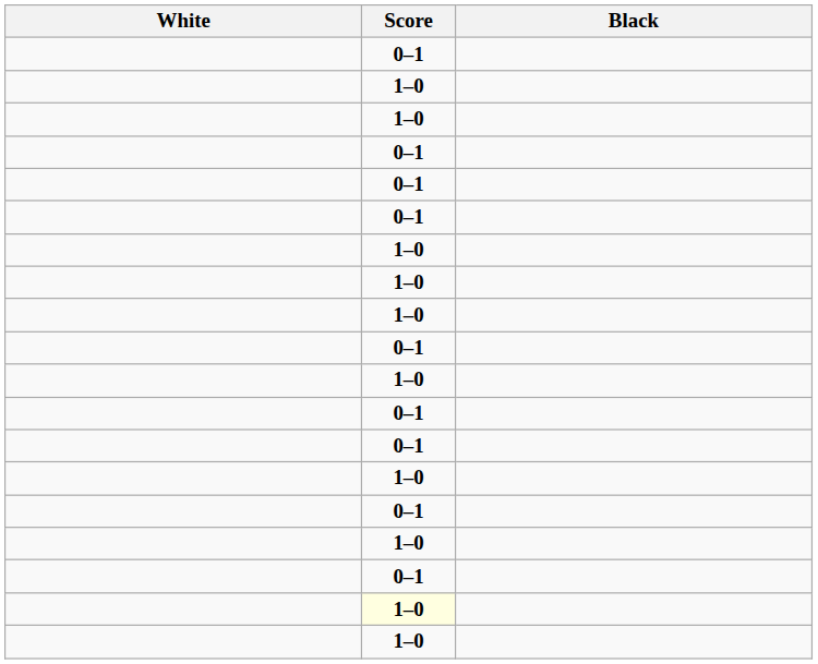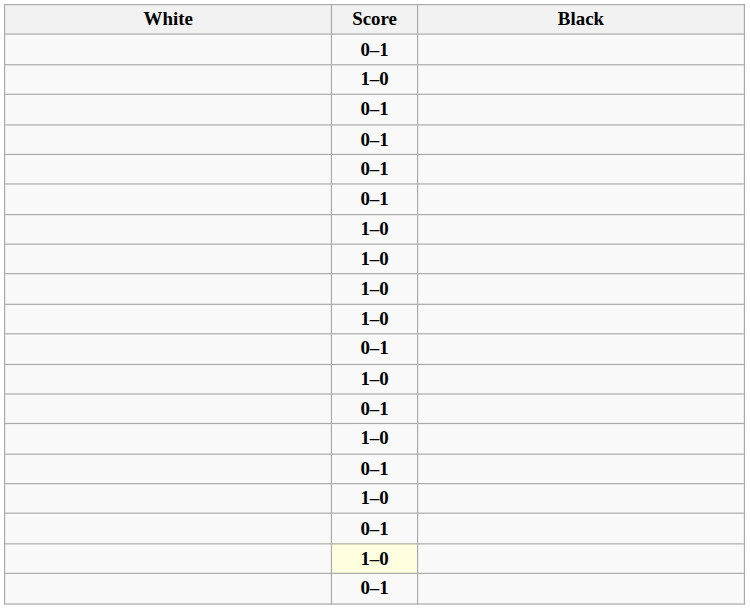row 4 | Score: 1–0 -> 0–1
row 11 | Score: 0–1 -> 1–0
row 12 | Score: 1–0 -> 0–1
row 13 | Score: 0–1 -> 1–0
row 20 | Score: 1–0 -> 0–1
